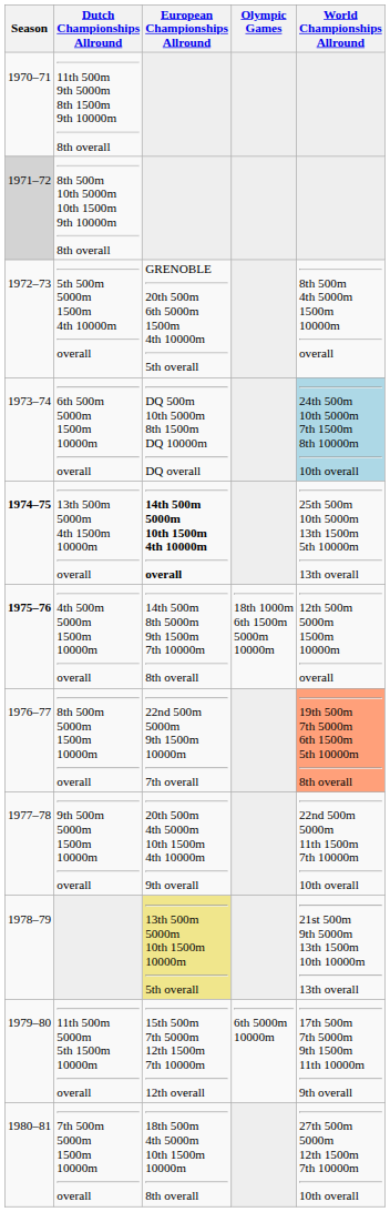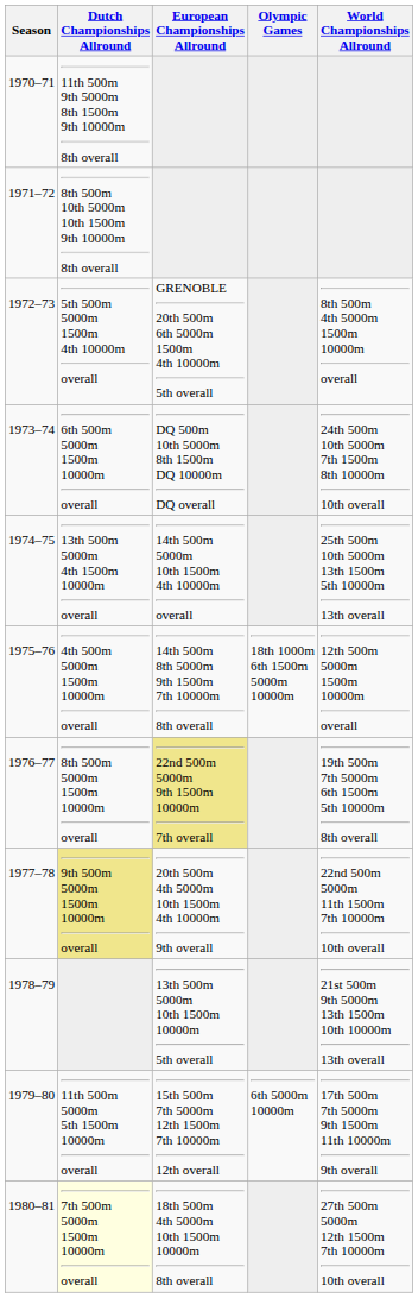row 3 | Season: lightgrey background -> no background
row 5 | World Championships Allround: lightblue background -> no background
row 6 | Season: bold -> normal
row 6 | European Championships Allround: bold -> normal
row 7 | Season: bold -> normal
row 8 | European Championships Allround: no background -> khaki background
row 8 | World Championships Allround: lightsalmon background -> no background
row 9 | Dutch Championships Allround: no background -> khaki background
row 10 | European Championships Allround: khaki background -> no background
row 12 | Dutch Championships Allround: no background -> lightyellow background
